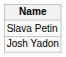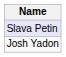row 2 | column 1: no background -> lavender background
